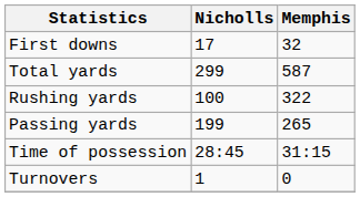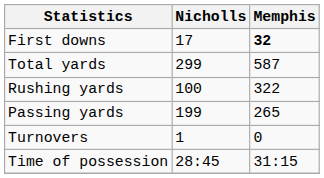First downs | Memphis: normal -> bold
rows swapped: Turnovers <-> Time of possession
